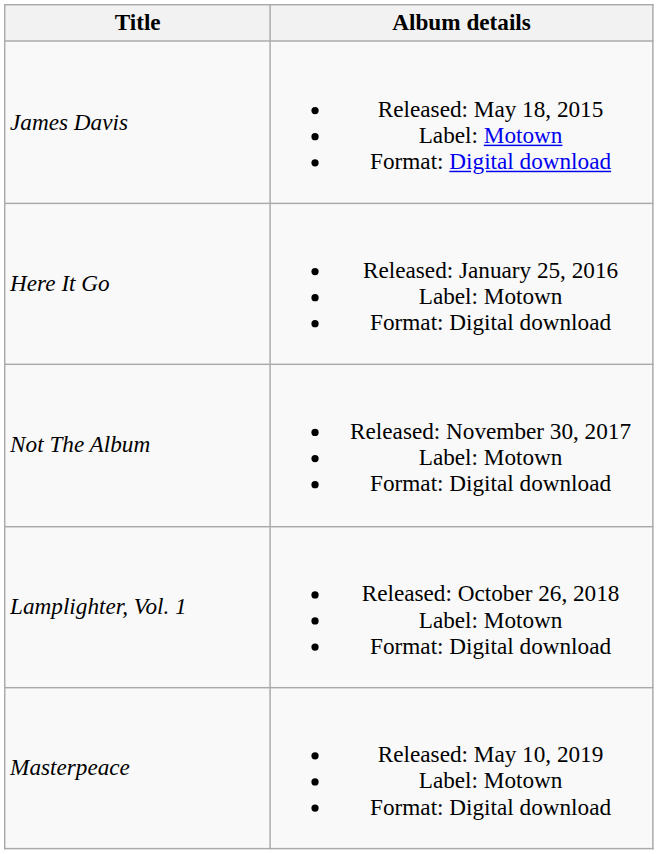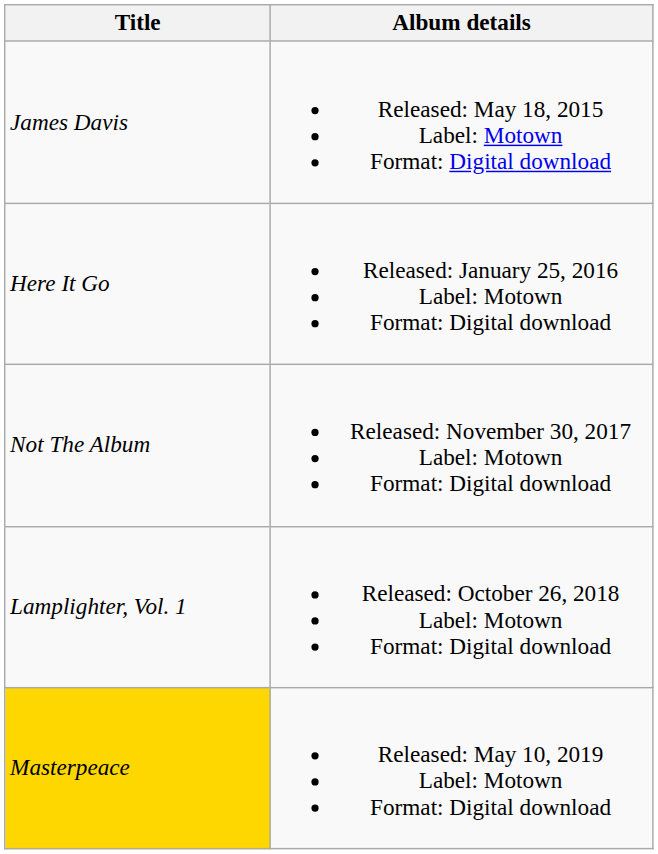Masterpeace | Title: no background -> gold background
